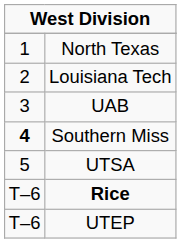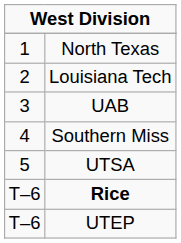Southern Miss | column 1: bold -> normal
